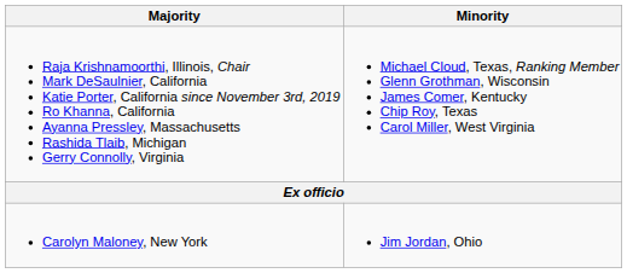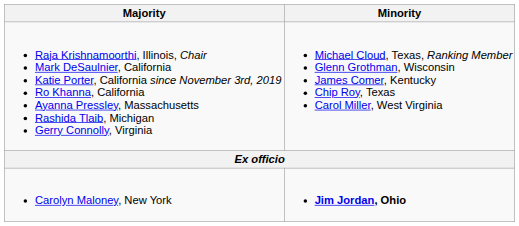Carolyn Maloney, New York | Minority: normal -> bold
